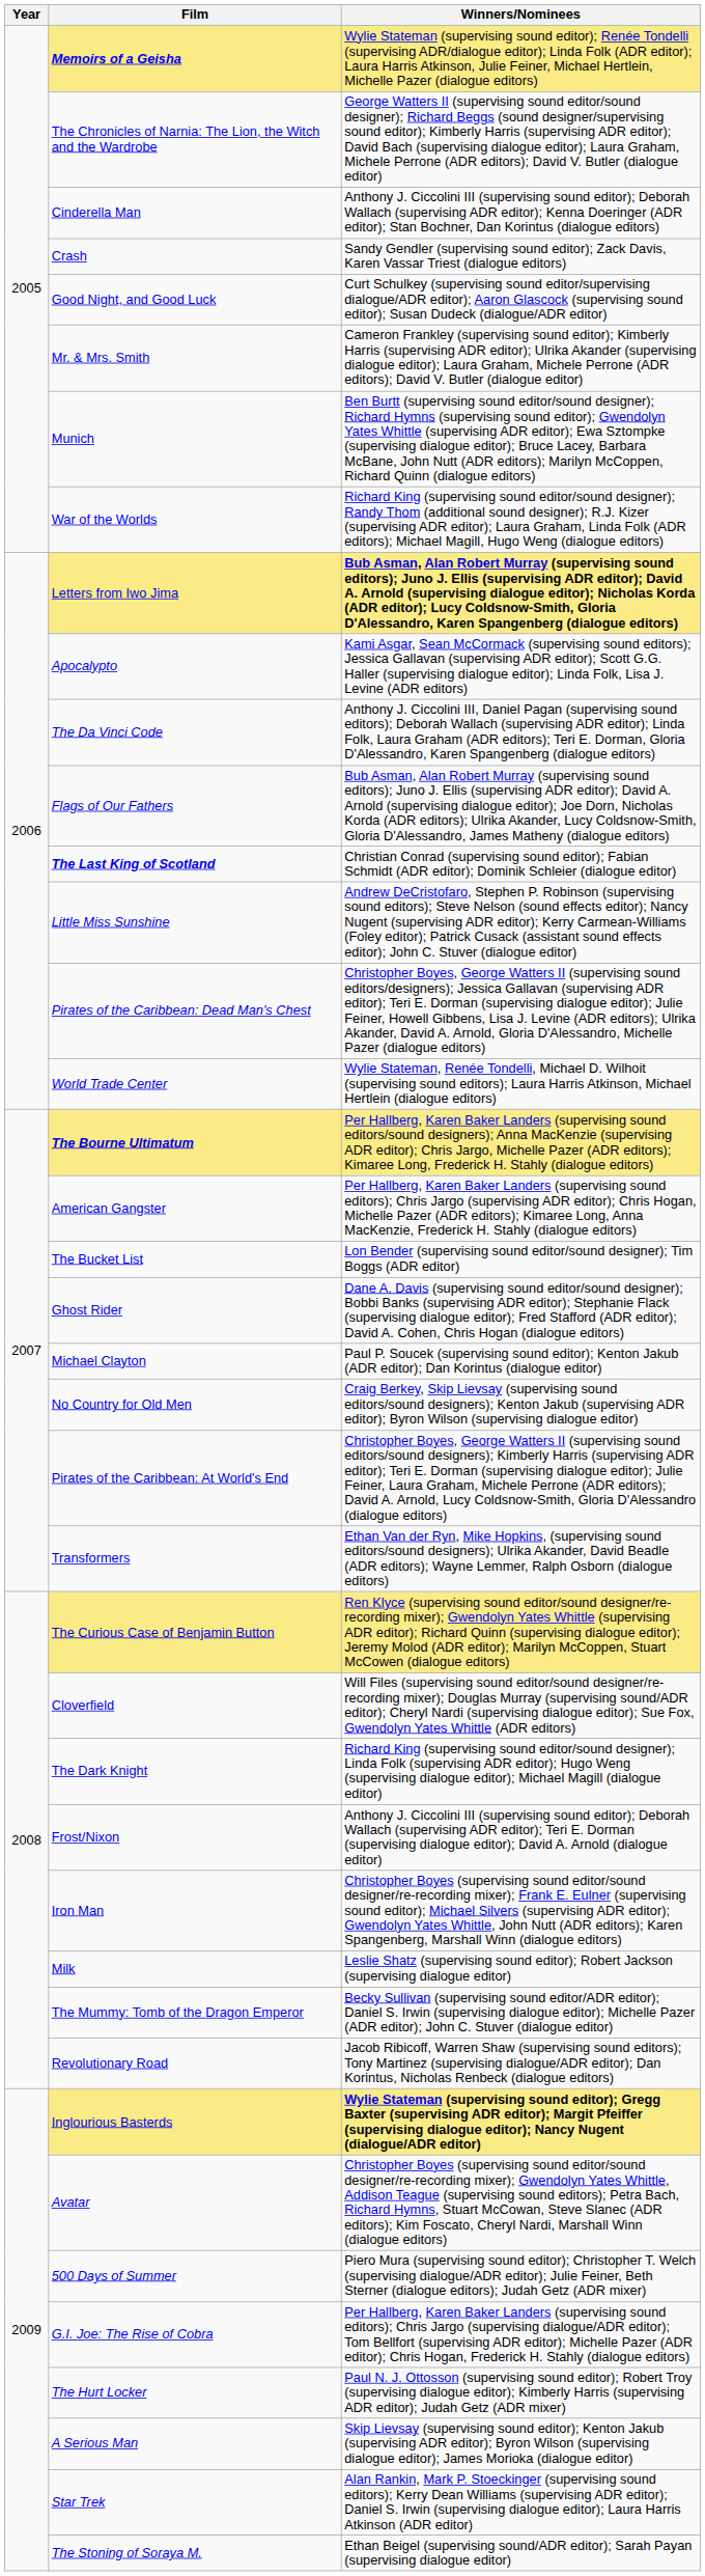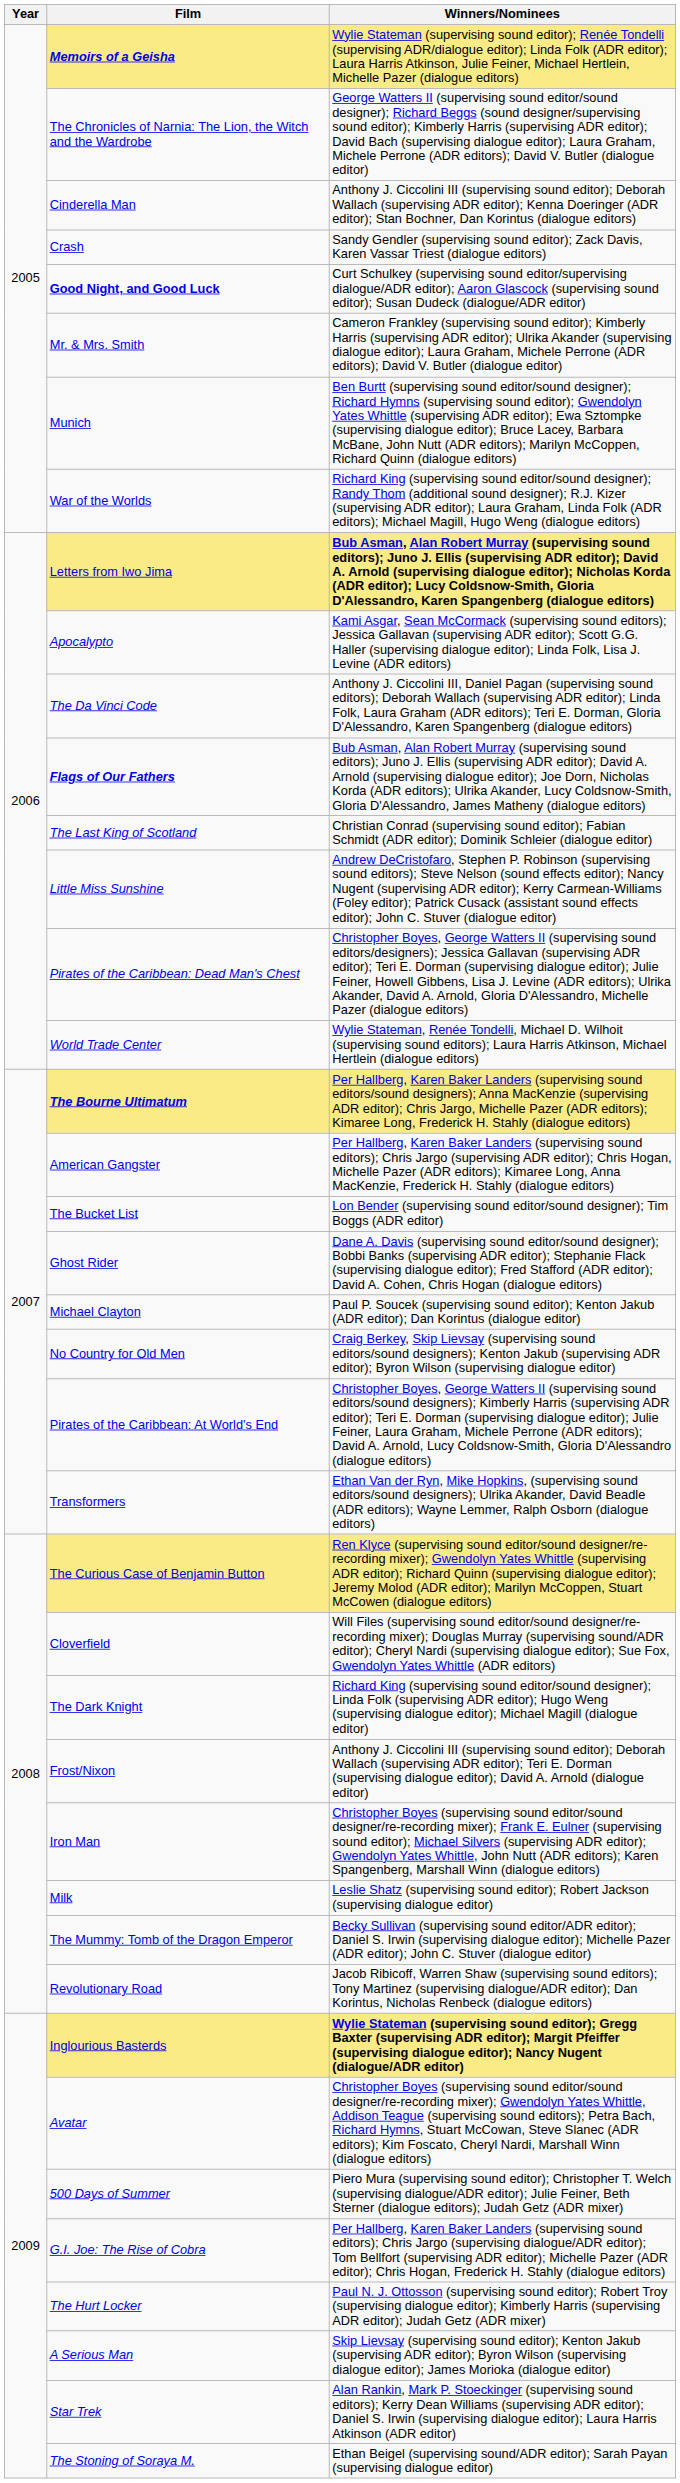Good Night, and Good Luck | Film: normal -> bold
Flags of Our Fathers | Film: normal -> bold
The Last King of Scotland | Film: bold -> normal
